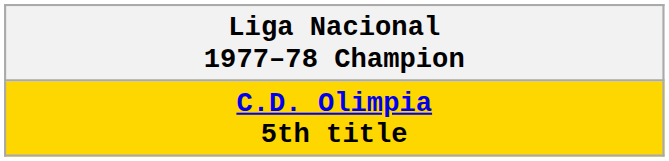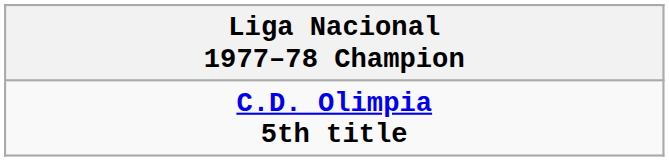row 2 | column 1: gold background -> no background
